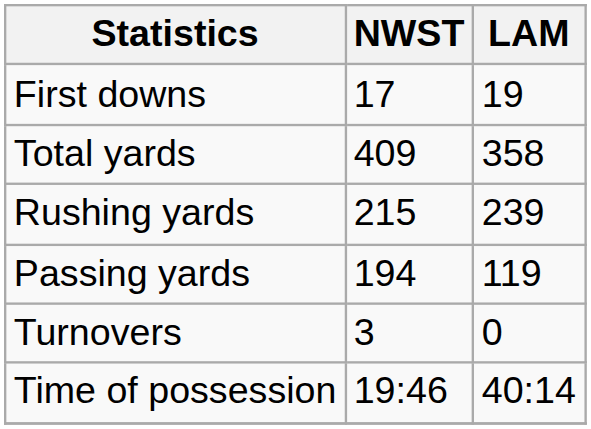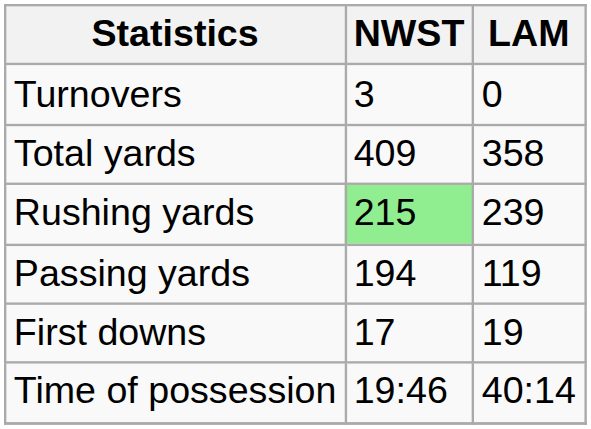rows swapped: First downs <-> Turnovers
Rushing yards | NWST: no background -> lightgreen background
